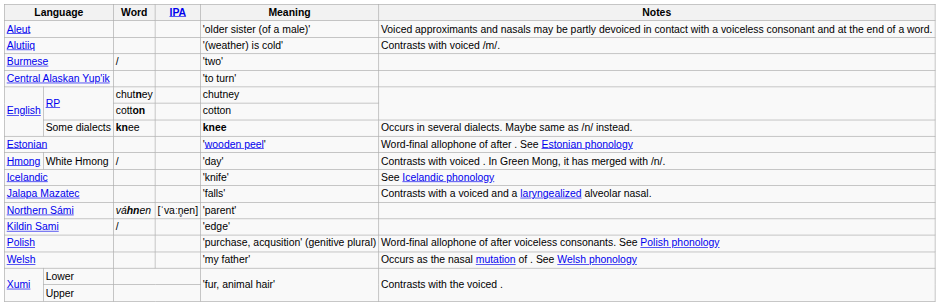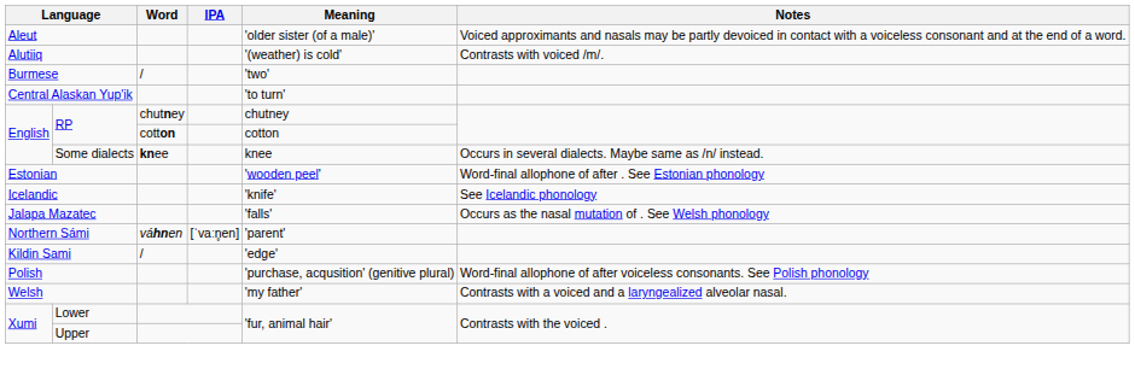Some dialects | Meaning: bold -> normal
- row: Hmong | White Hmong | / | 'day' | Contrasts with voiced . In Green Mong, it has merged with /n/.
Jalapa Mazatec | Notes: Contrasts with a voiced and a laryngealized alveolar nasal. -> Occurs as the nasal mutation of . See Welsh phonology
Welsh | Notes: Occurs as the nasal mutation of . See Welsh phonology -> Contrasts with a voiced and a laryngealized alveolar nasal.
